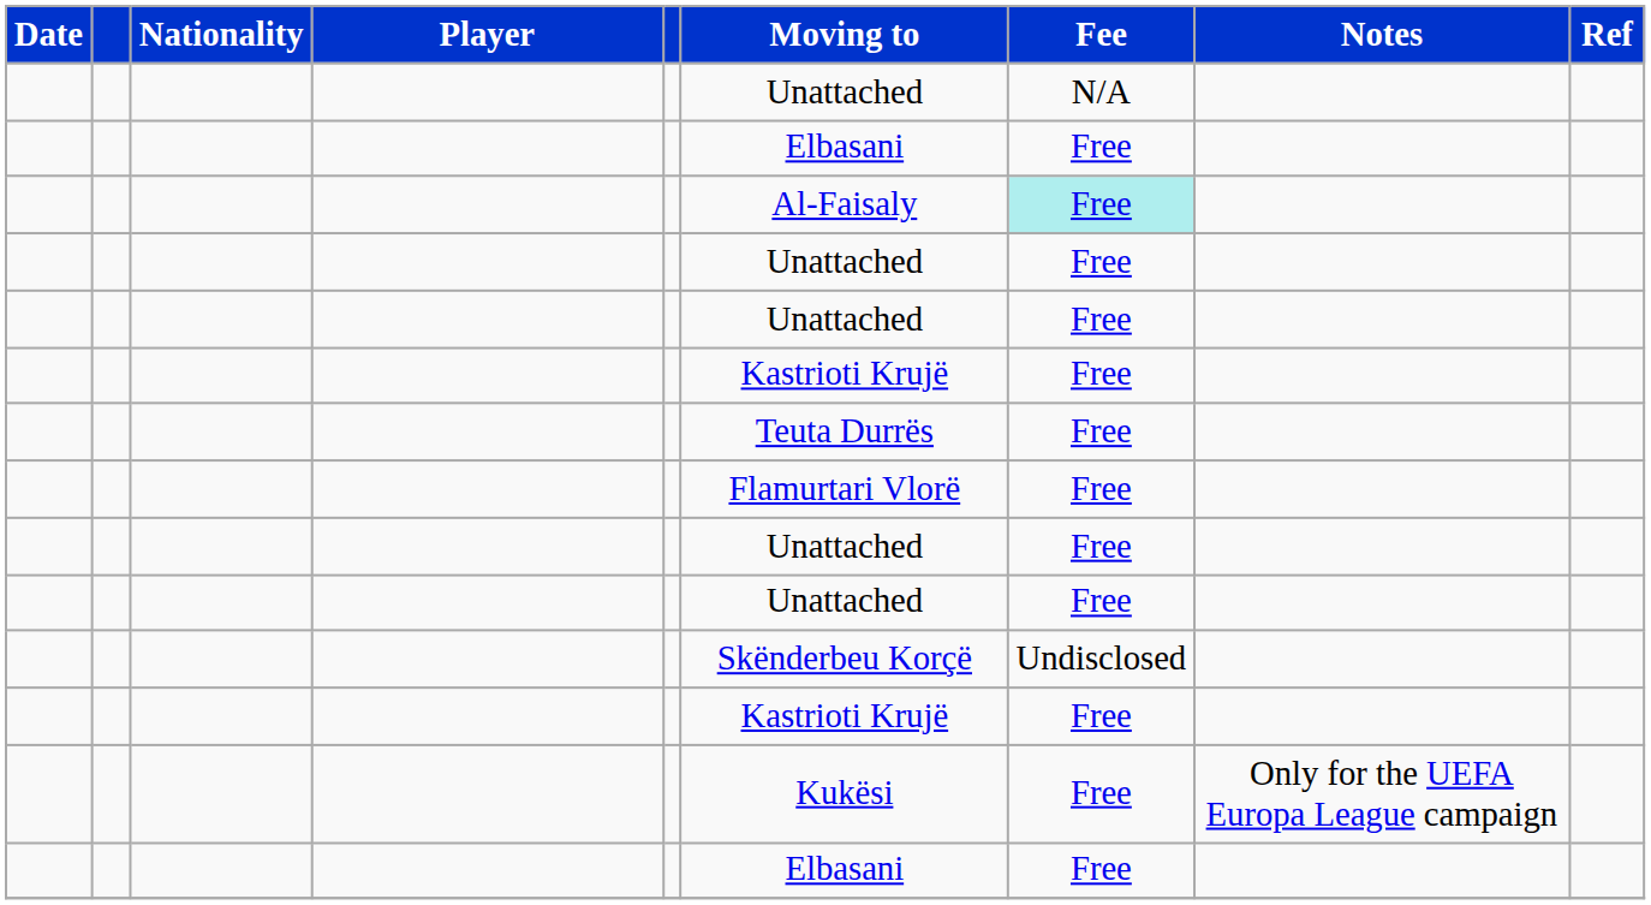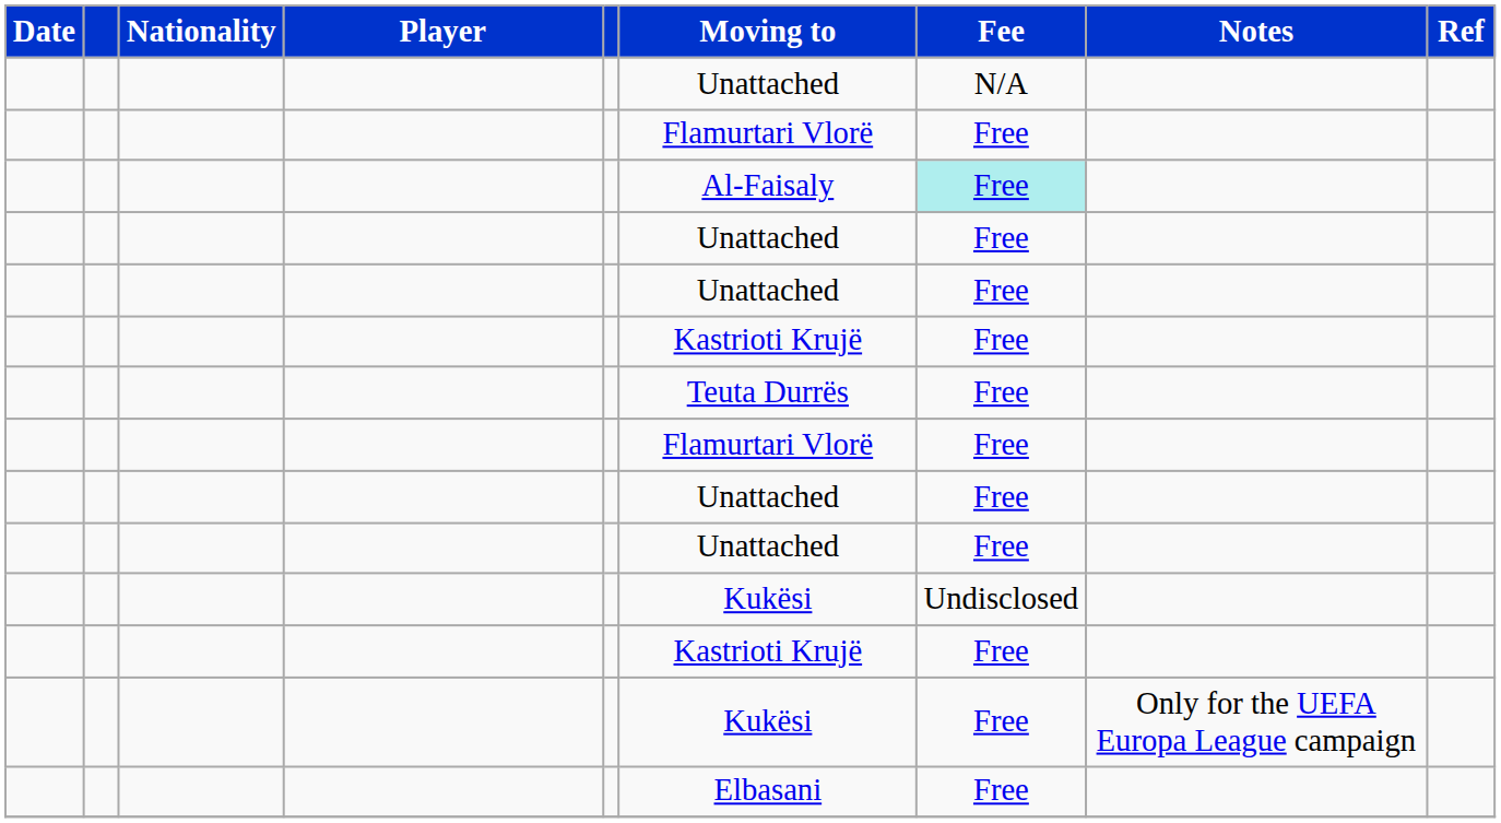row 3 | Moving to: Elbasani -> Flamurtari Vlorë
row 12 | Moving to: Skënderbeu Korçë -> Kukësi
